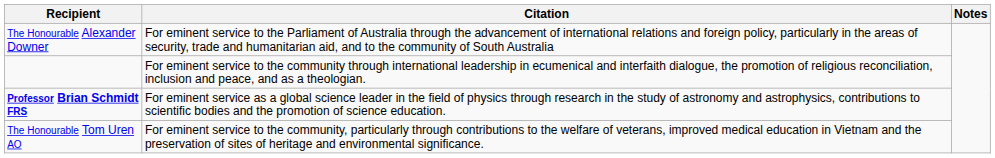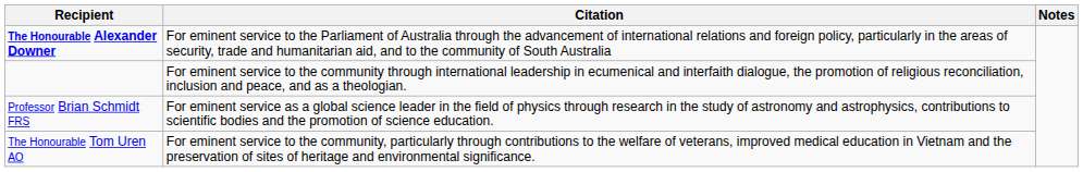The Honourable Alexander Downer | Recipient: normal -> bold
Professor Brian Schmidt FRS | Recipient: bold -> normal
